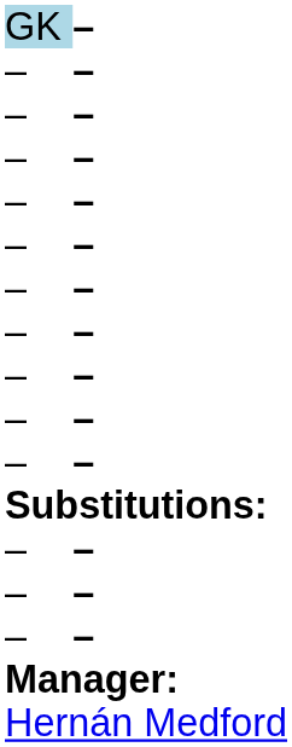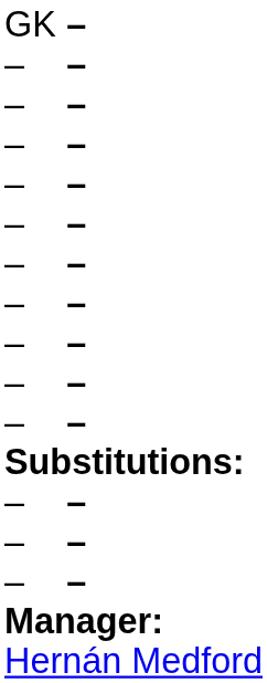GK | column 1: lightblue background -> no background
